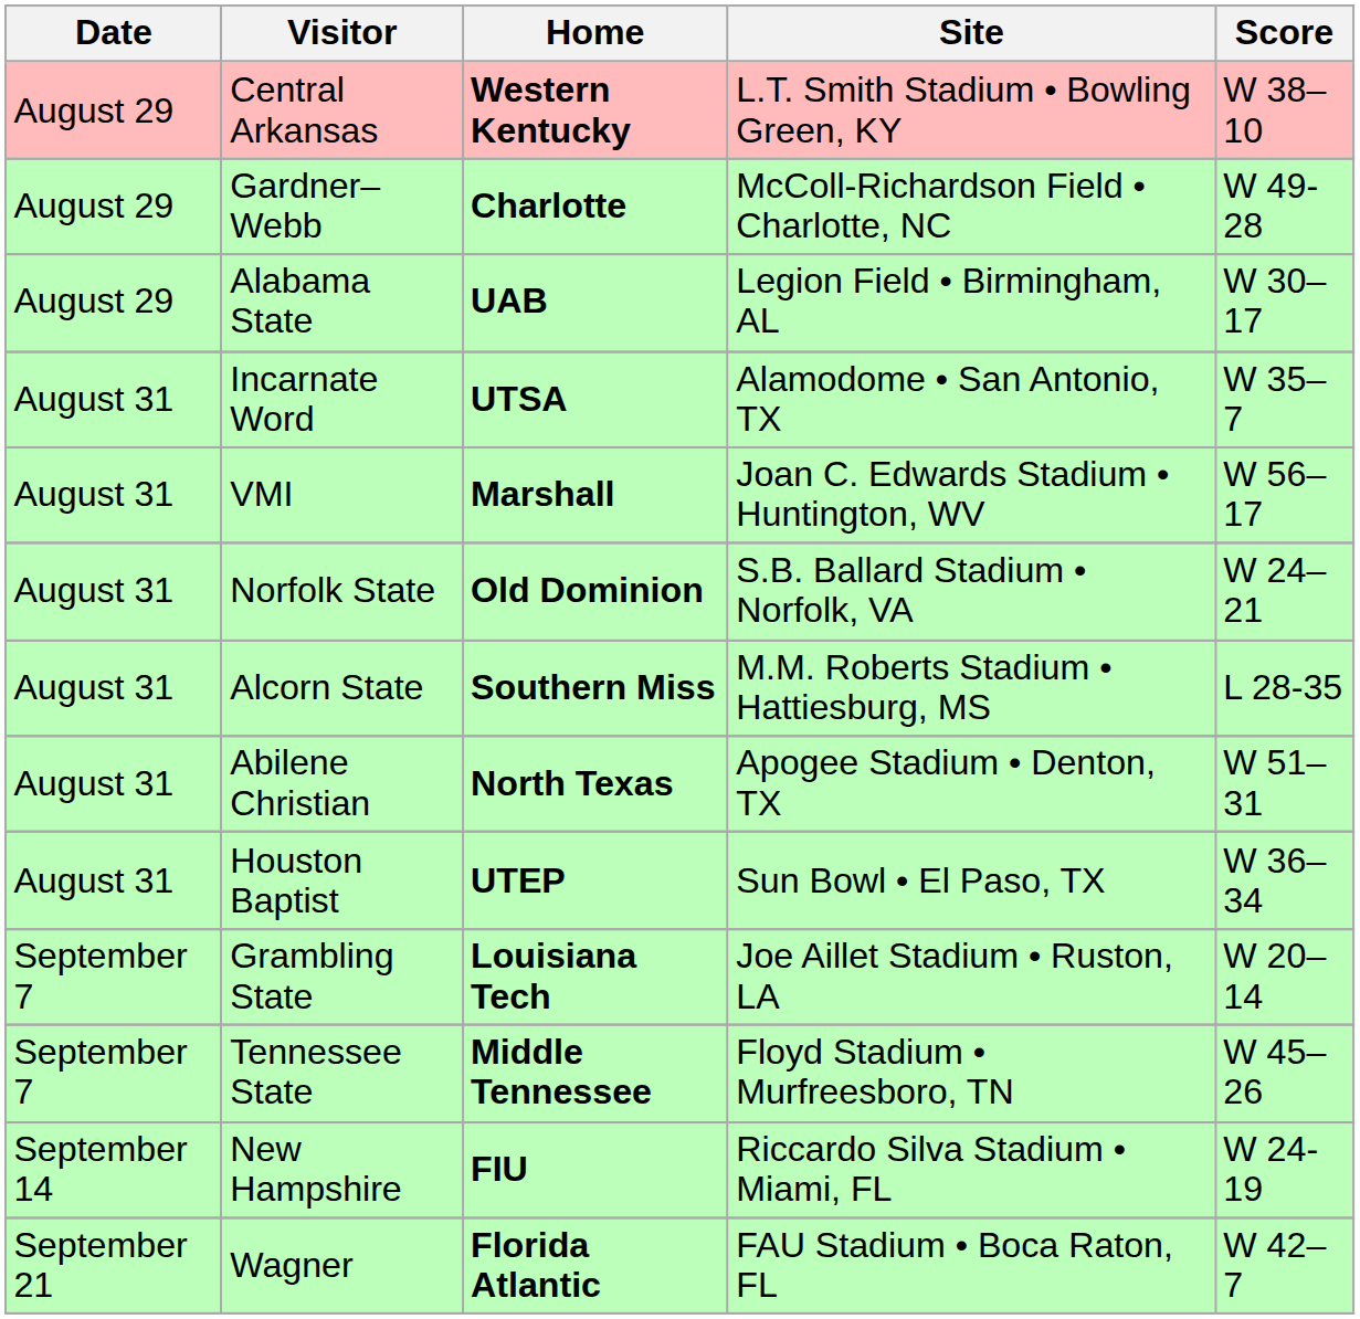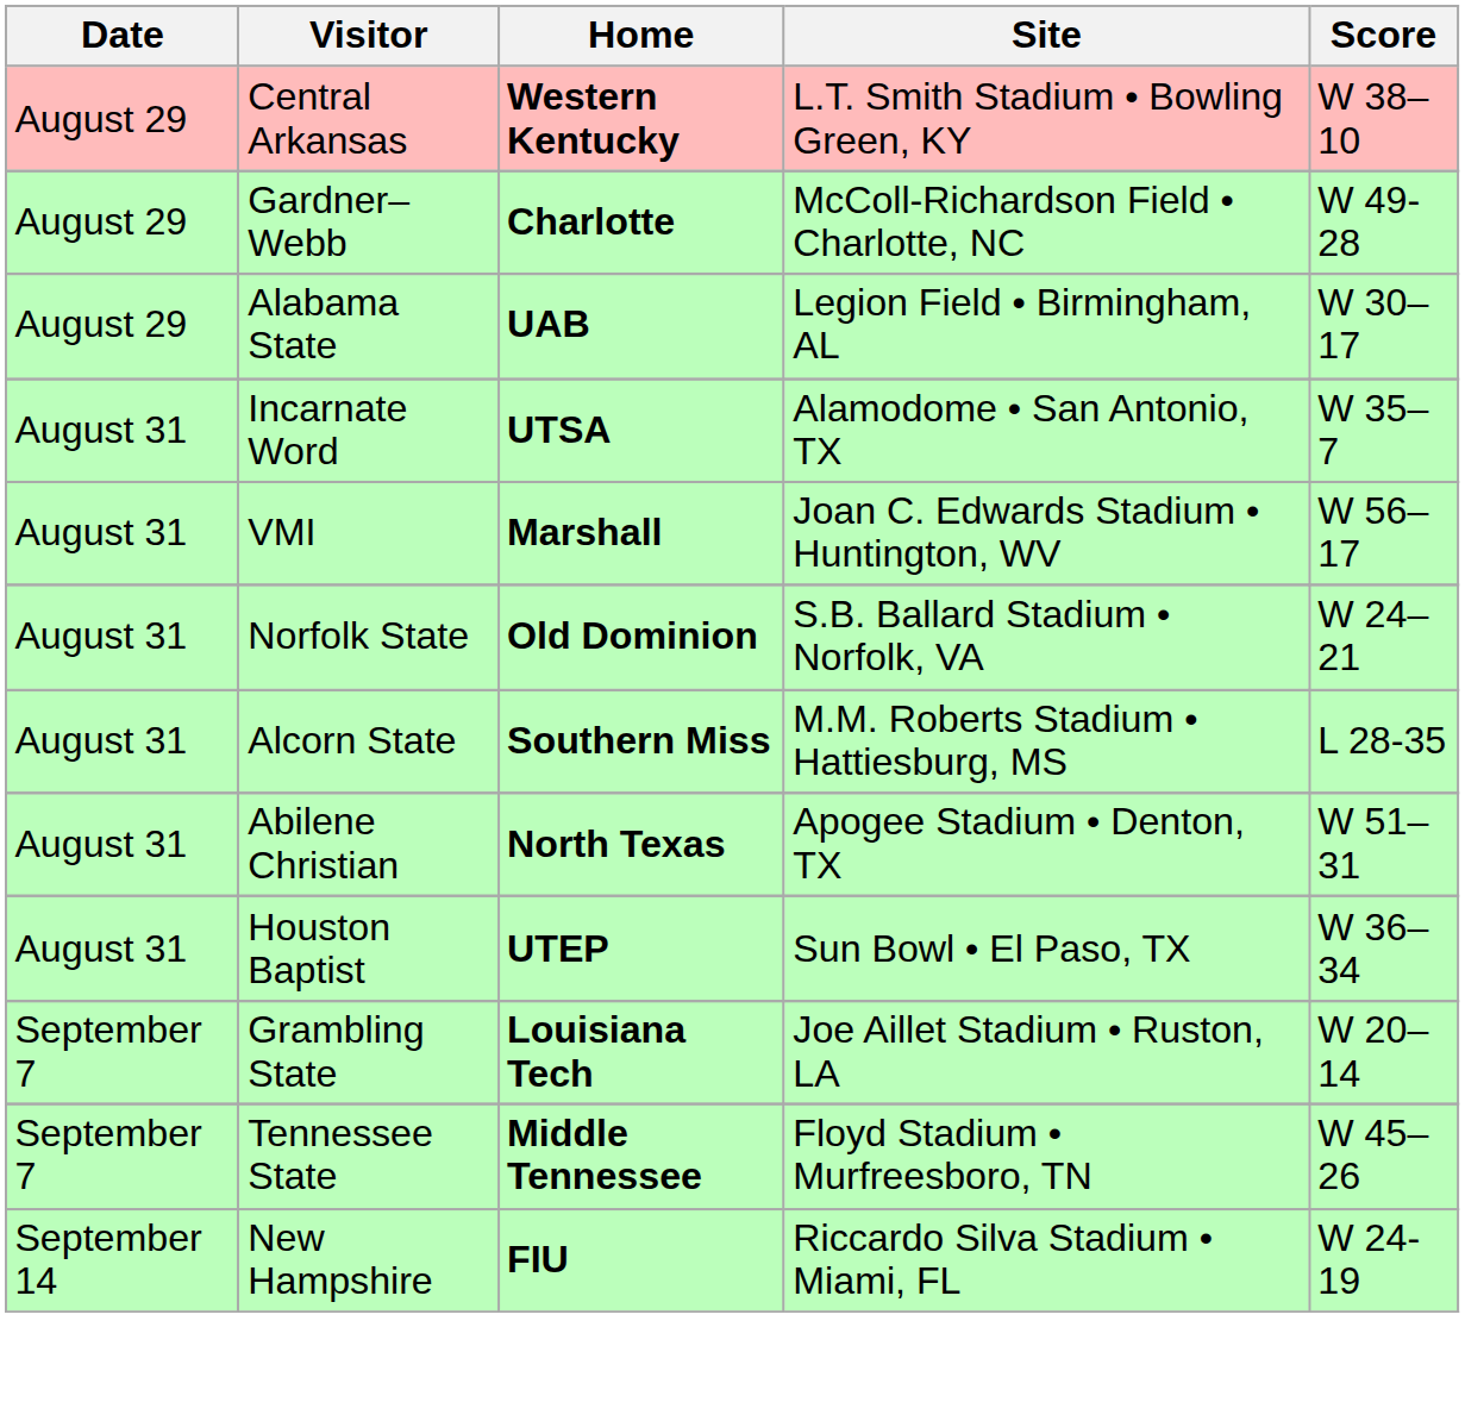- row: September 21 | Wagner | Florida Atlantic | FAU Stadium • Boca Raton, FL | W 42–7
